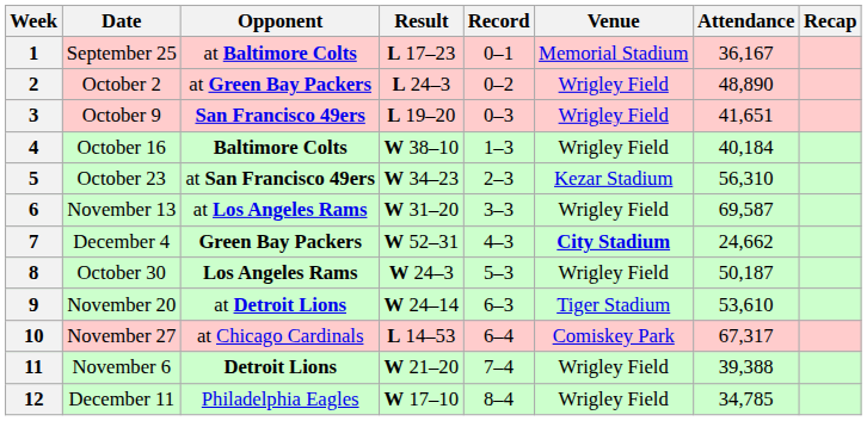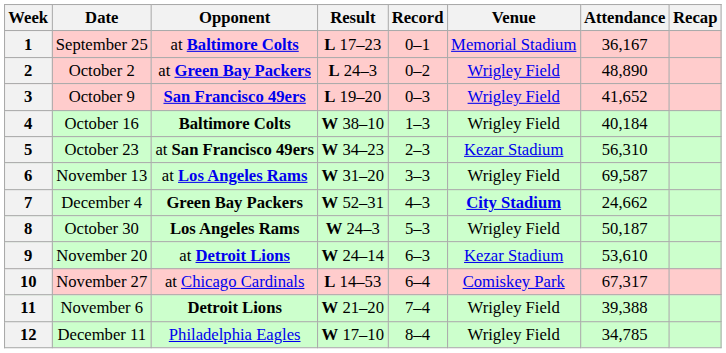3 | Attendance: 41,651 -> 41,652
9 | Venue: Tiger Stadium -> Kezar Stadium
